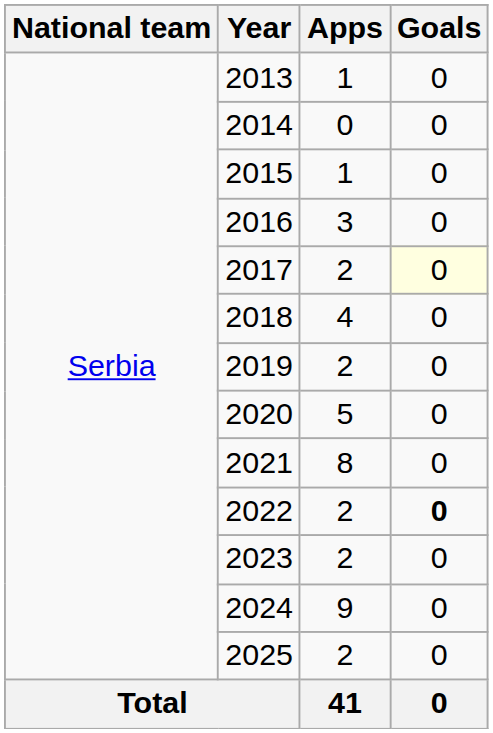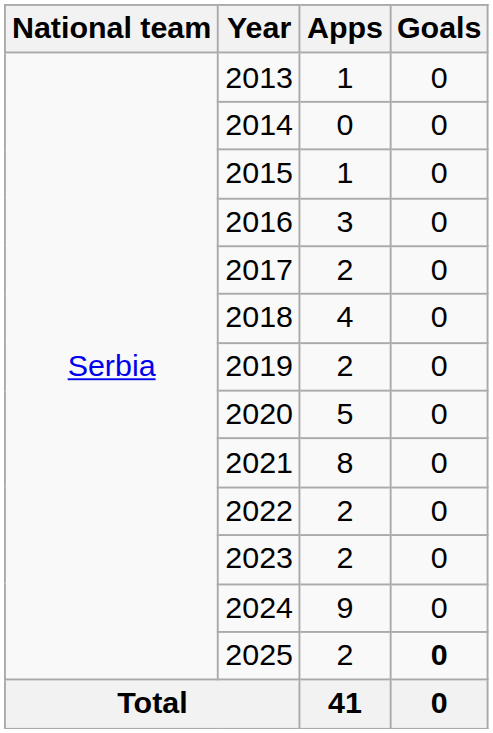2017 | Goals: lightyellow background -> no background
2022 | Goals: bold -> normal
2025 | Goals: normal -> bold
